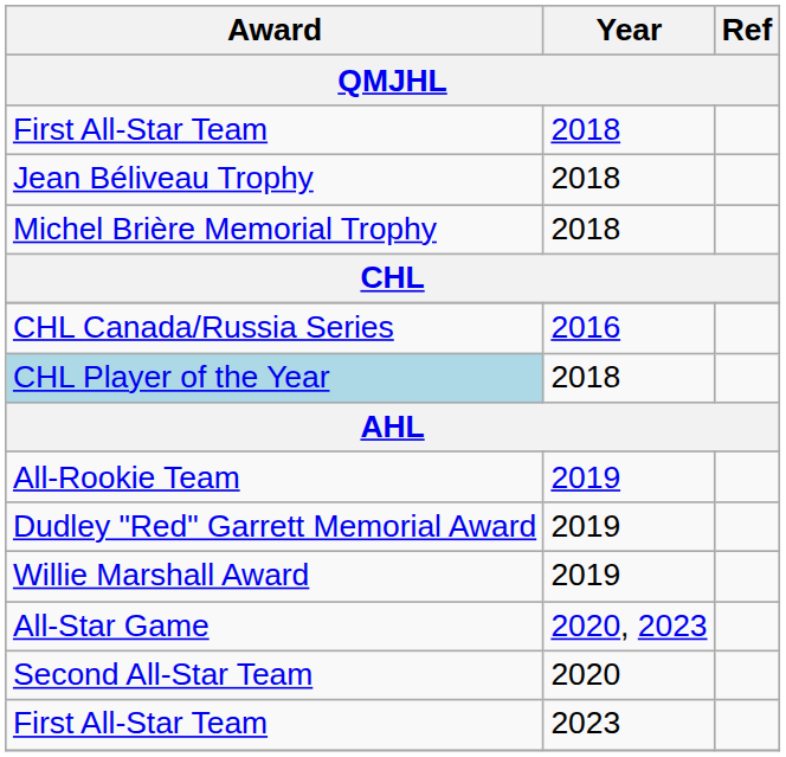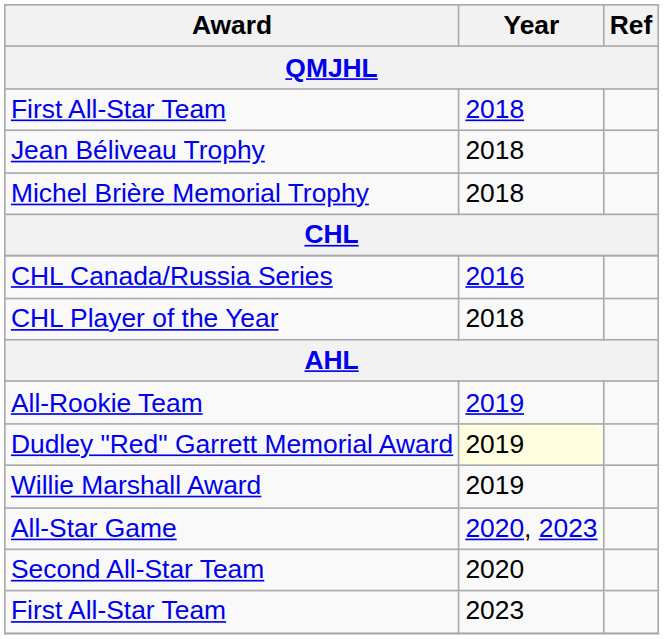CHL Player of the Year | Award: lightblue background -> no background
Dudley "Red" Garrett Memorial Award | Year: no background -> lightyellow background
